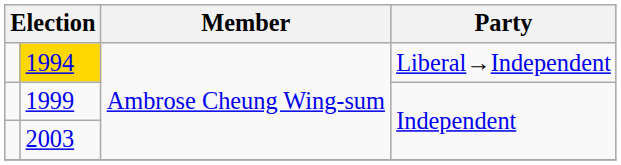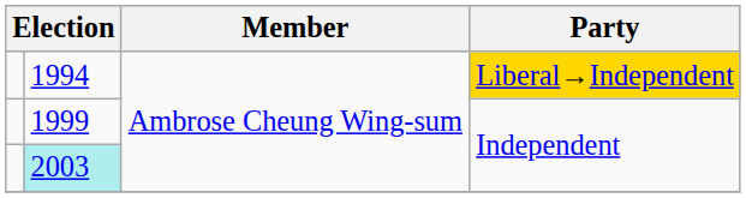row 2 | column 2: gold background -> no background
row 2 | Party: no background -> gold background
row 4 | column 2: no background -> paleturquoise background
